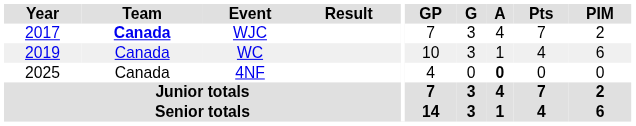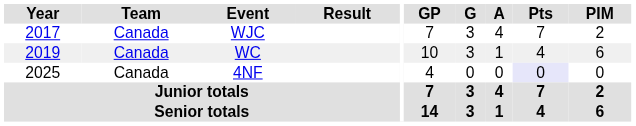WJC | Team: bold -> normal
4NF | A: bold -> normal
4NF | Pts: no background -> lavender background
